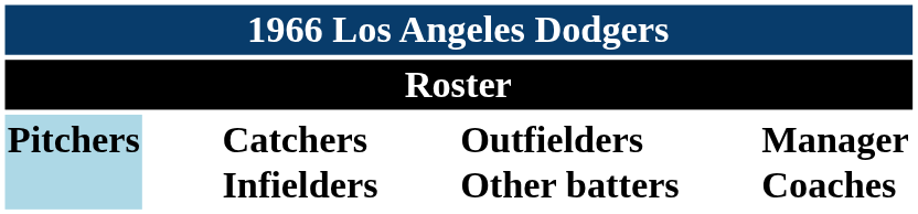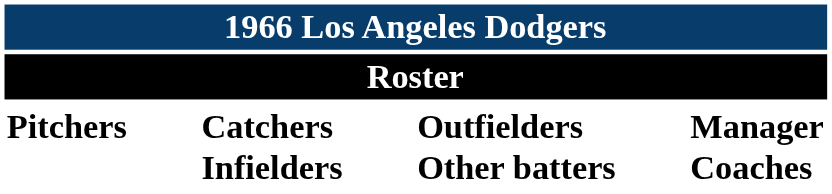Pitchers | column 1: lightblue background -> no background
